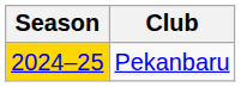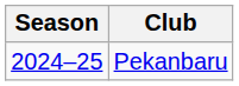Pekanbaru | Season: gold background -> no background
